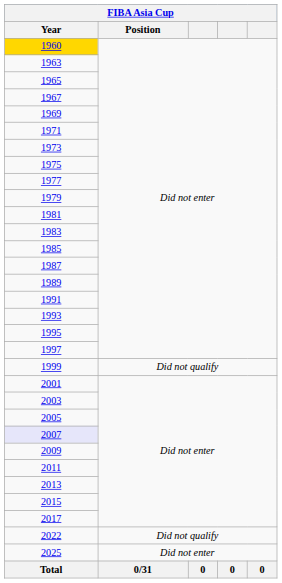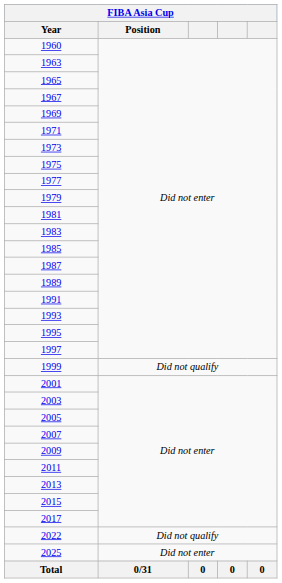1960 | Year: gold background -> no background
2007 | Year: lavender background -> no background
